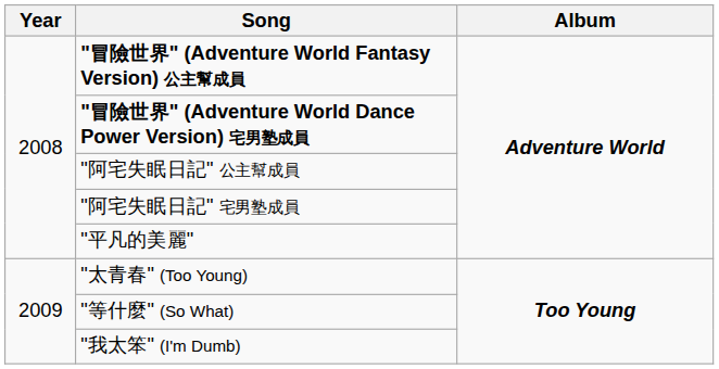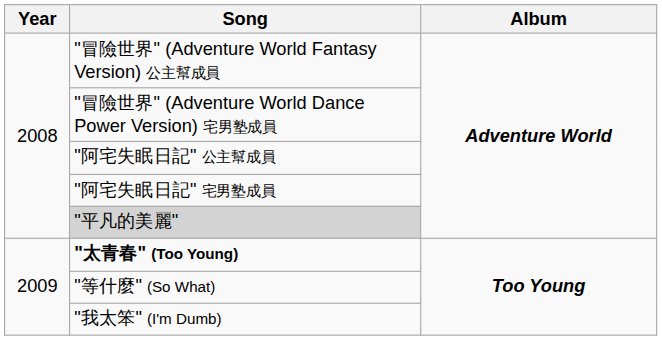"冒險世界" (Adventure World Fantasy Version) 公主幫成員 | Song: bold -> normal
"冒險世界" (Adventure World Dance Power Version) 宅男塾成員 | Song: bold -> normal
"平凡的美麗" | Song: no background -> lightgrey background
"太青春" (Too Young) | Song: normal -> bold
